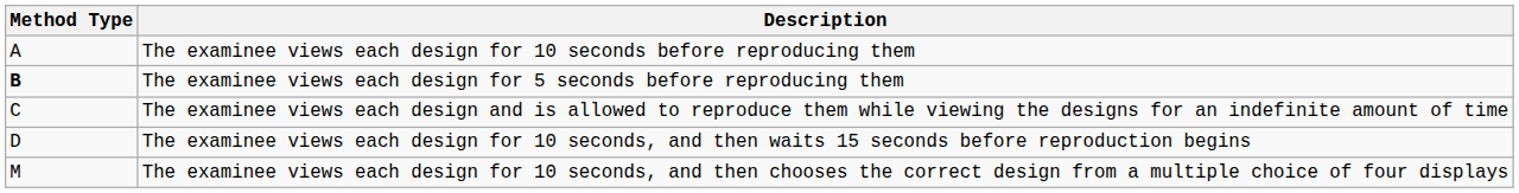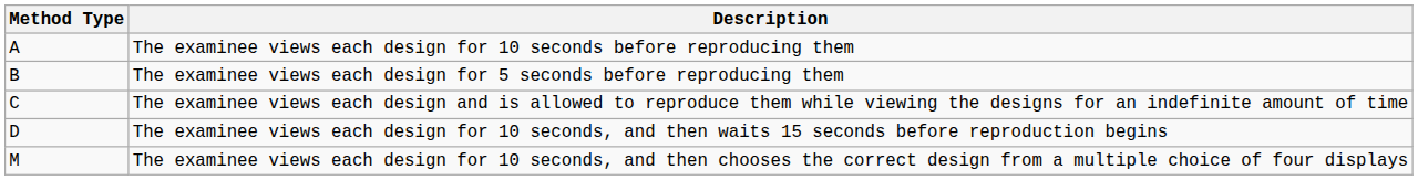row 3 | Method Type: bold -> normal
